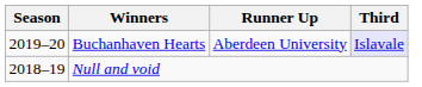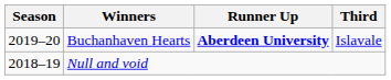Buchanhaven Hearts | Runner Up: normal -> bold
Buchanhaven Hearts | Third: lavender background -> no background
